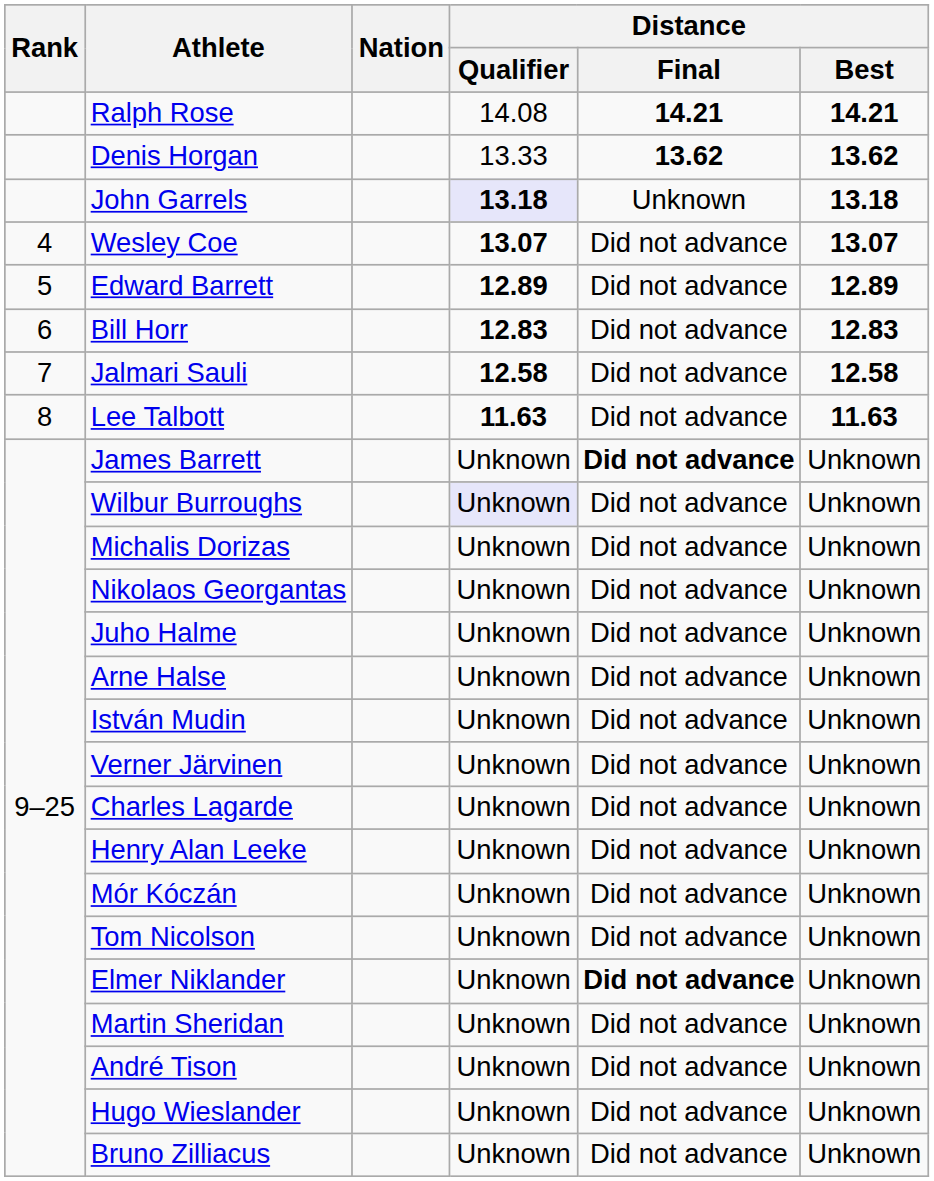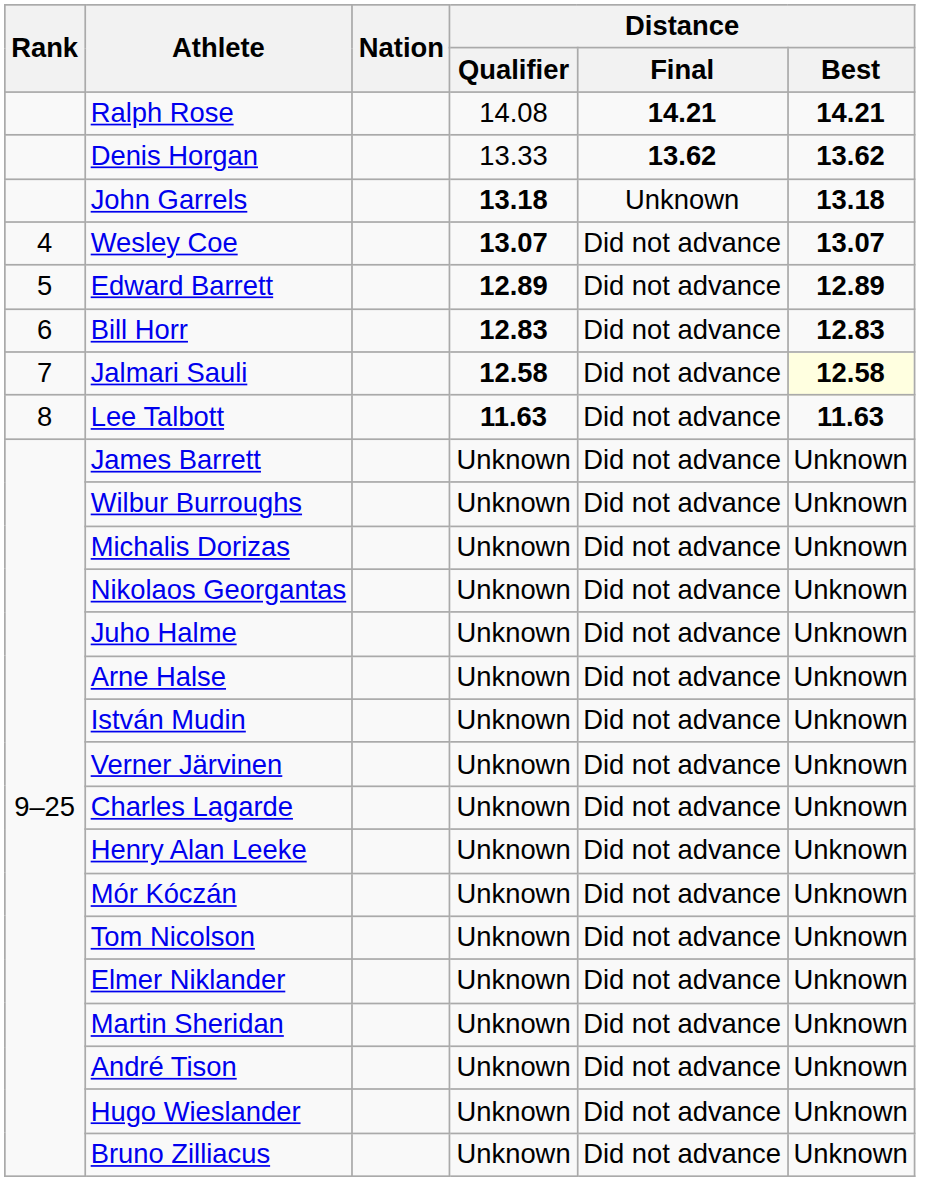John Garrels | Distance / Qualifier: lavender background -> no background
Jalmari Sauli | Distance / Best: no background -> lightyellow background
James Barrett | Distance / Final: bold -> normal
Wilbur Burroughs | Distance / Qualifier: lavender background -> no background
Elmer Niklander | Distance / Final: bold -> normal
